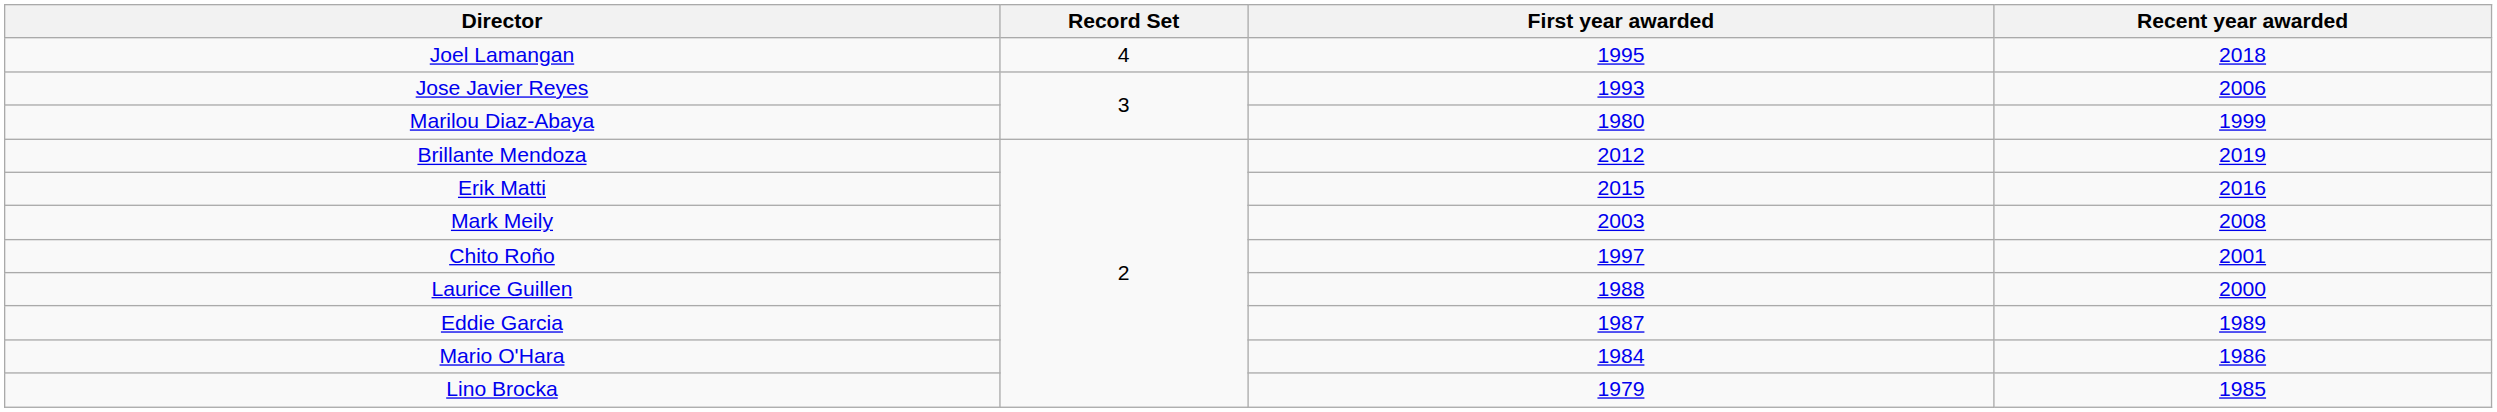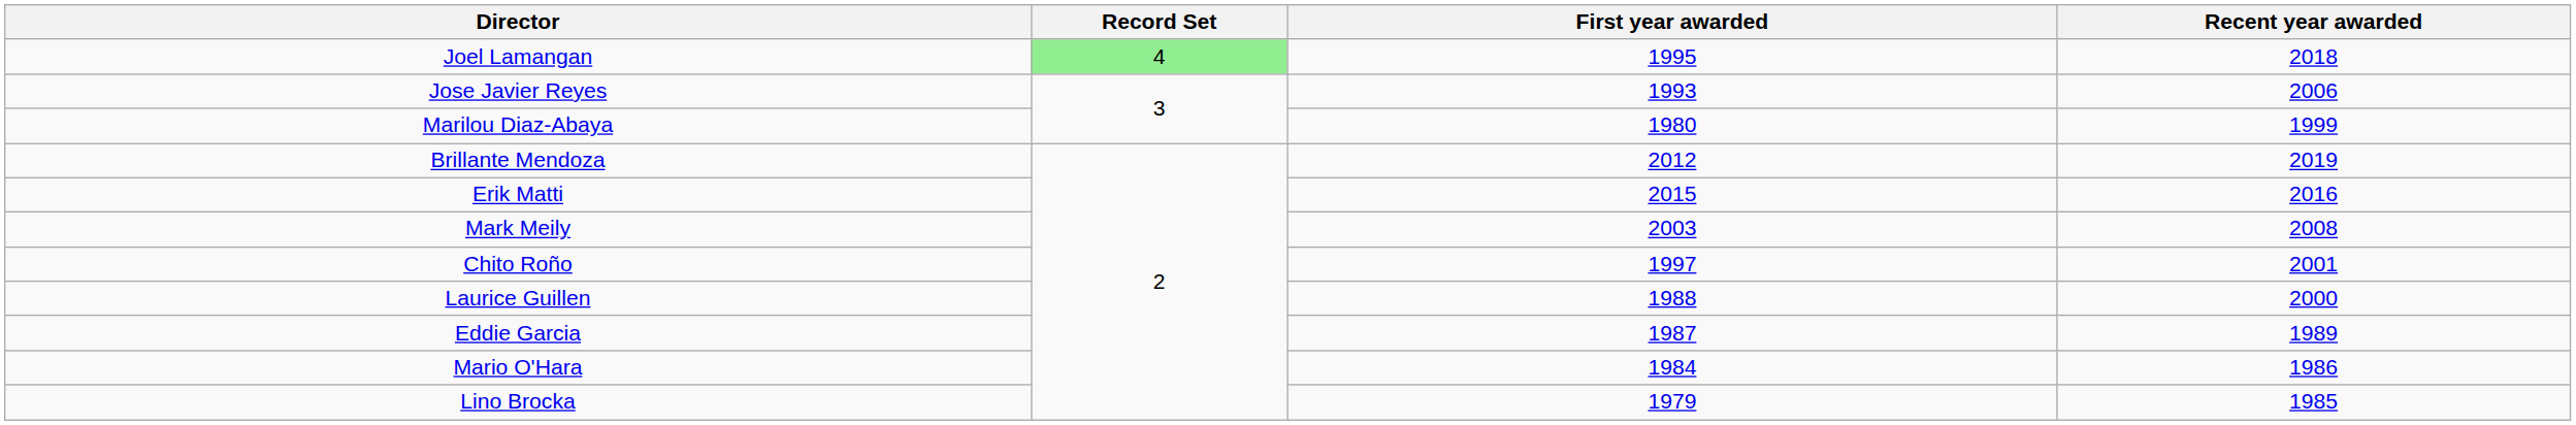Joel Lamangan | Record Set: no background -> lightgreen background
